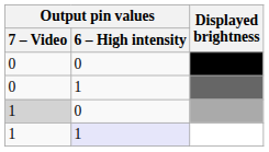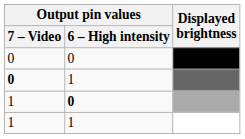row 4 | Output pin values / 7 – Video: normal -> bold
row 5 | Output pin values / 7 – Video: lightgrey background -> no background
row 5 | Output pin values / 6 – High intensity: normal -> bold
row 6 | Output pin values / 6 – High intensity: lavender background -> no background
